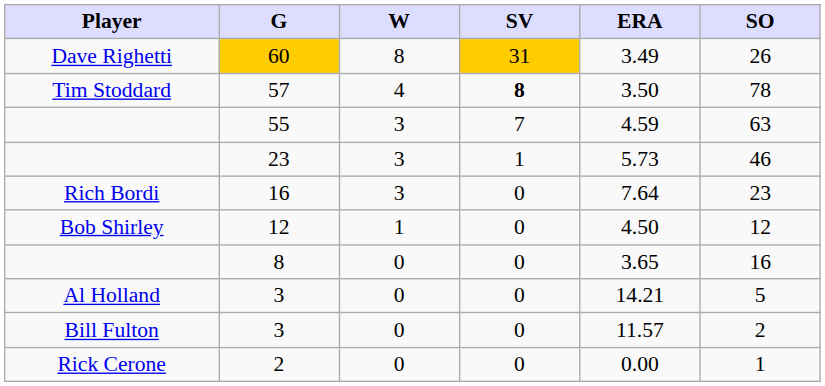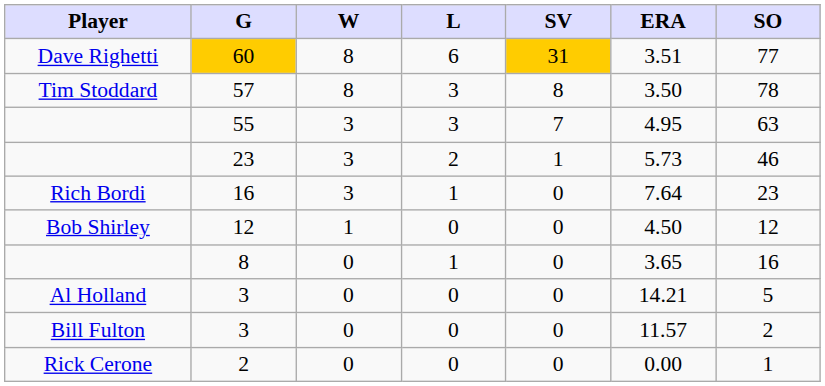+ column: L | 6 | 3 | 3 | 2 | 1 | 0 | 1 | 0 | 0 | 0
60 | ERA: 3.49 -> 3.51
60 | SO: 26 -> 77
57 | W: 4 -> 8
57 | SV: bold -> normal
55 | ERA: 4.59 -> 4.95
